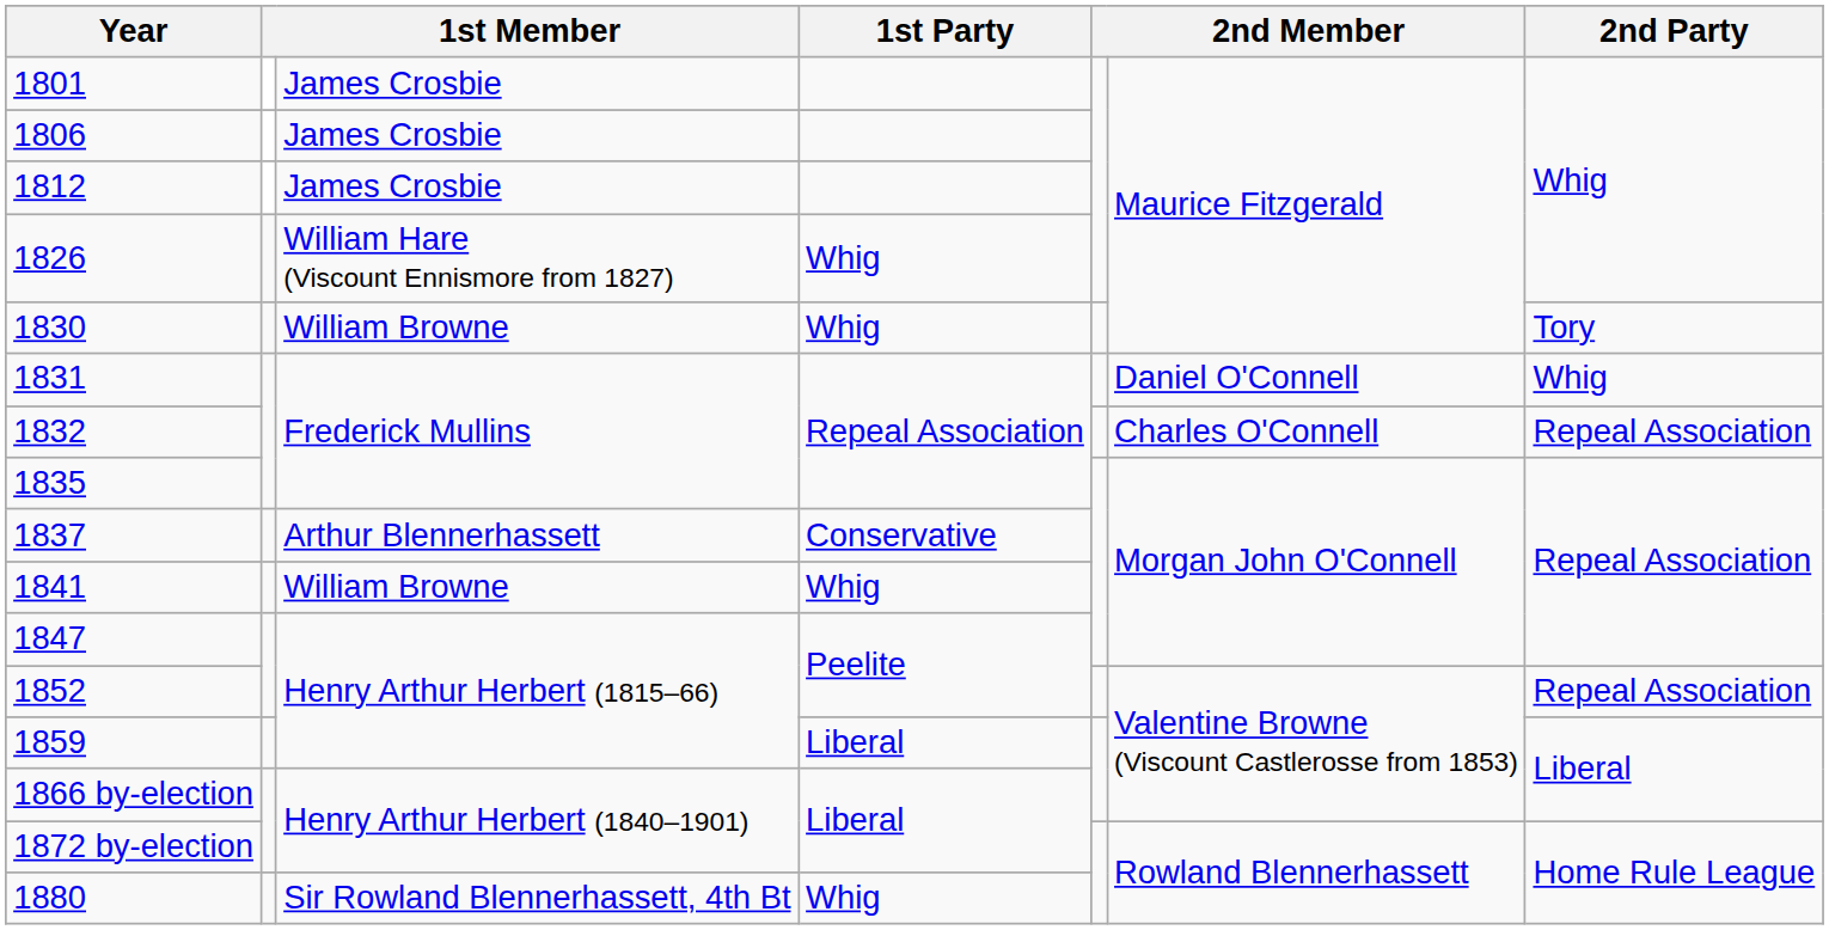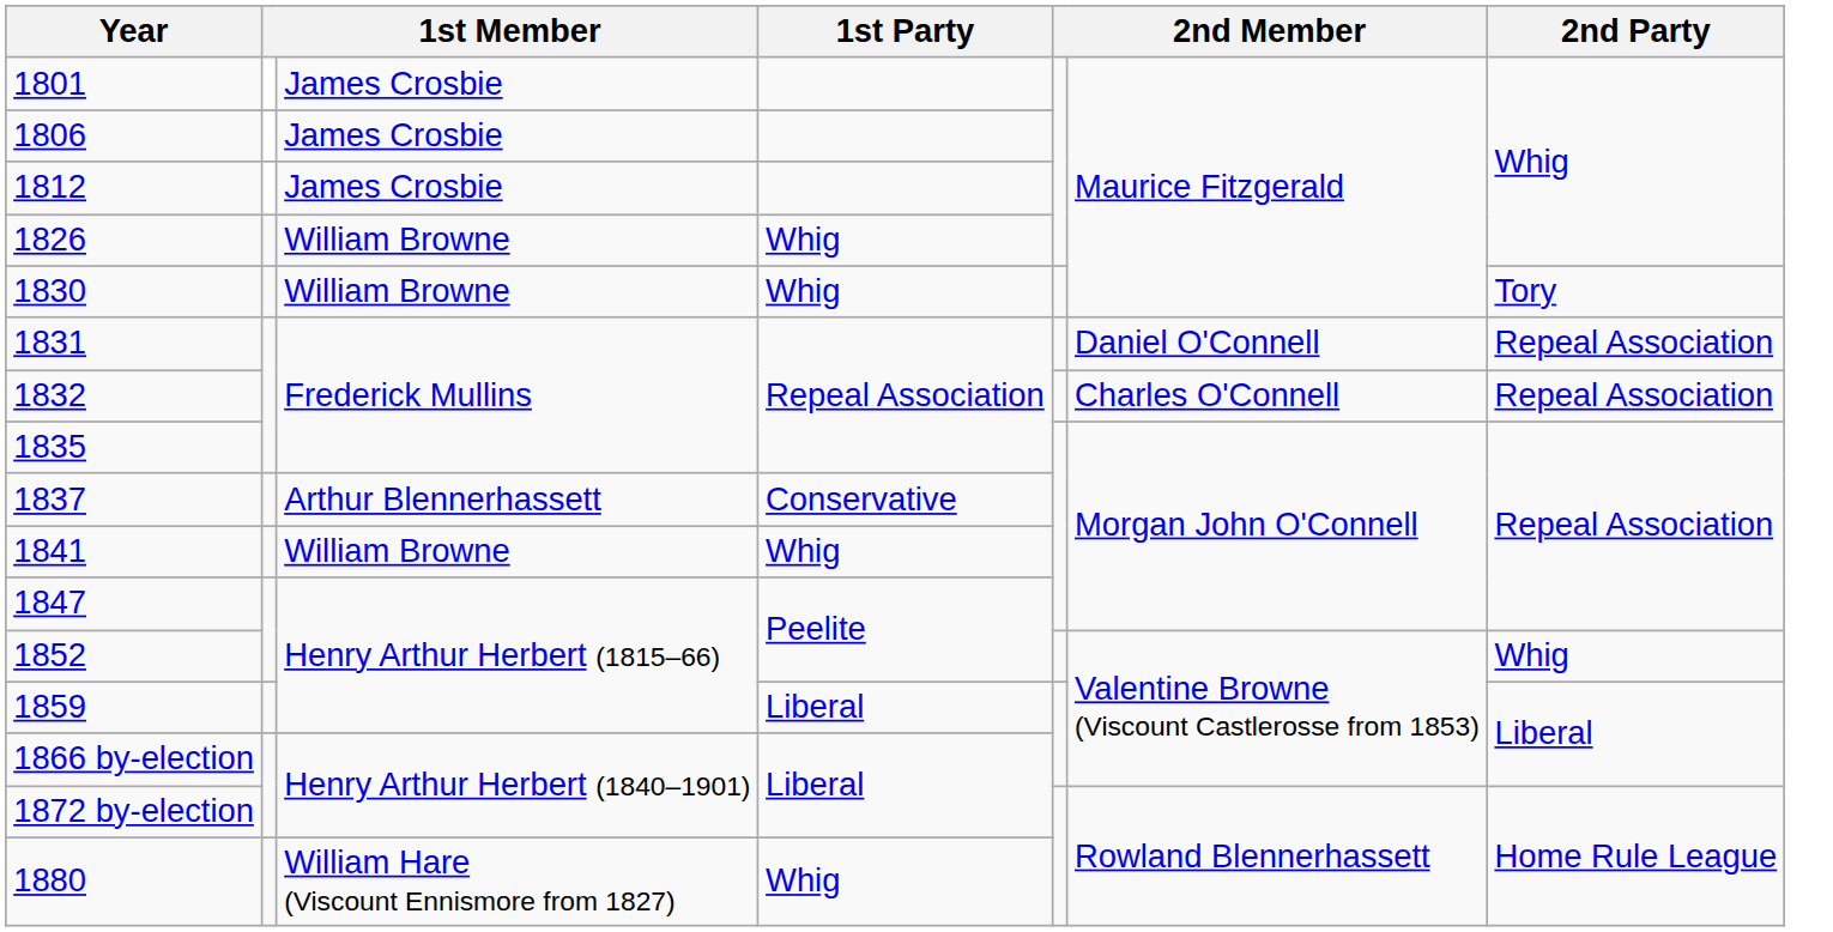1826 | column 3: William Hare (Viscount Ennismore from 1827) -> William Browne
1831 | 2nd Party: Whig -> Repeal Association
1852 | 2nd Party: Repeal Association -> Whig
1880 | column 3: Sir Rowland Blennerhassett, 4th Bt -> William Hare (Viscount Ennismore from 1827)
